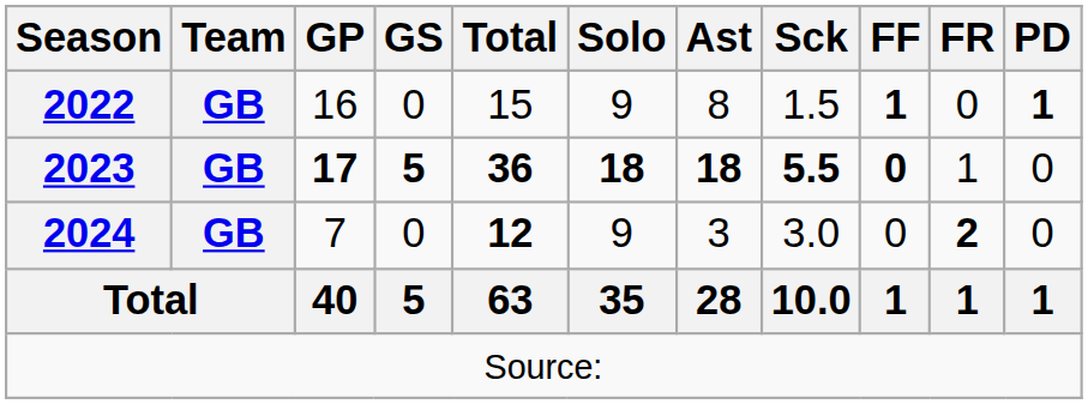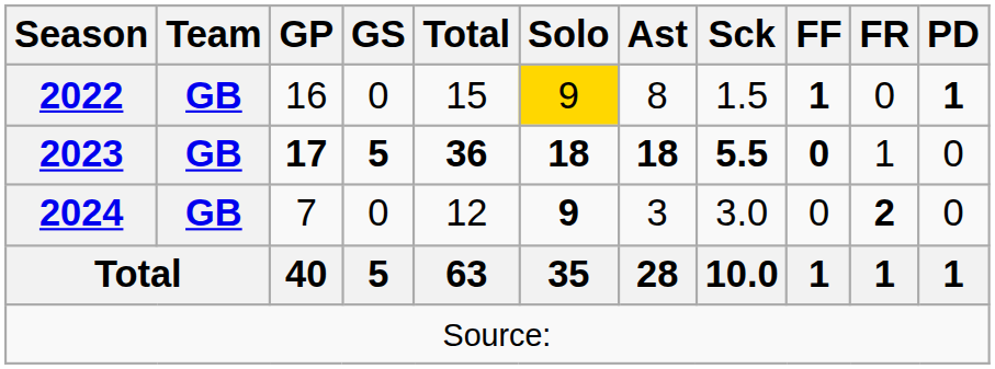2022 | Solo: no background -> gold background
2024 | Total: bold -> normal
2024 | Solo: normal -> bold
